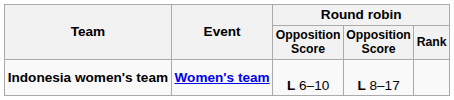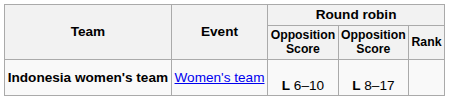Indonesia women's team | Event: bold -> normal
